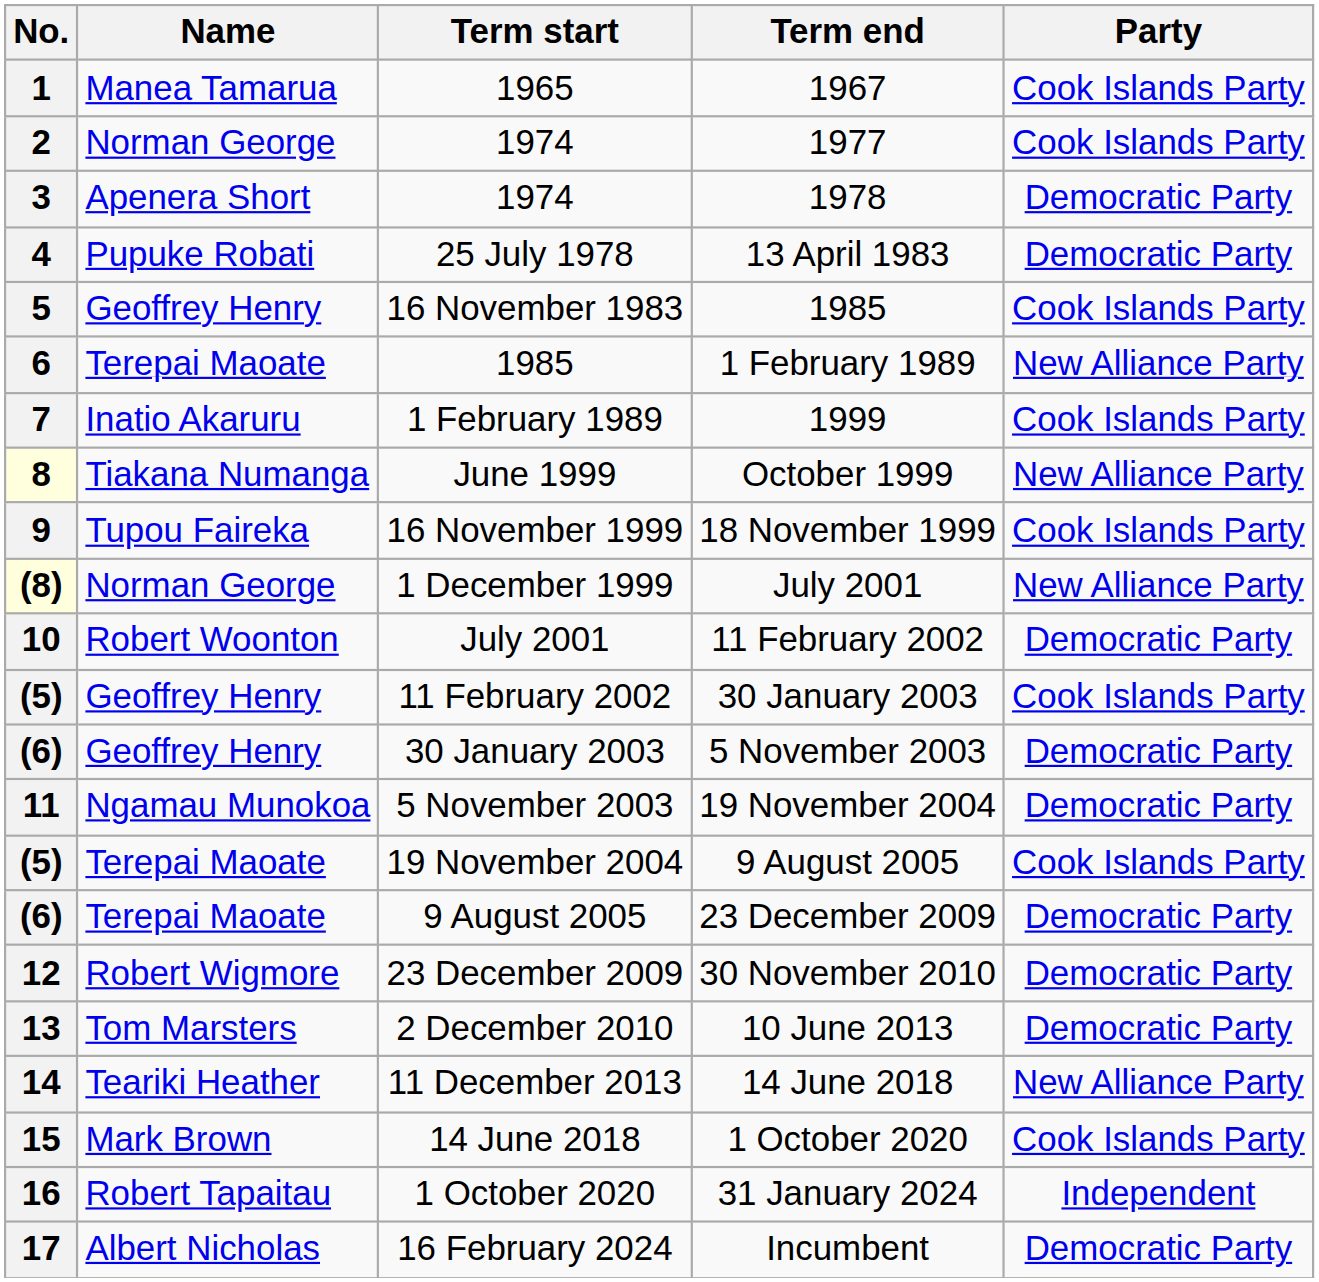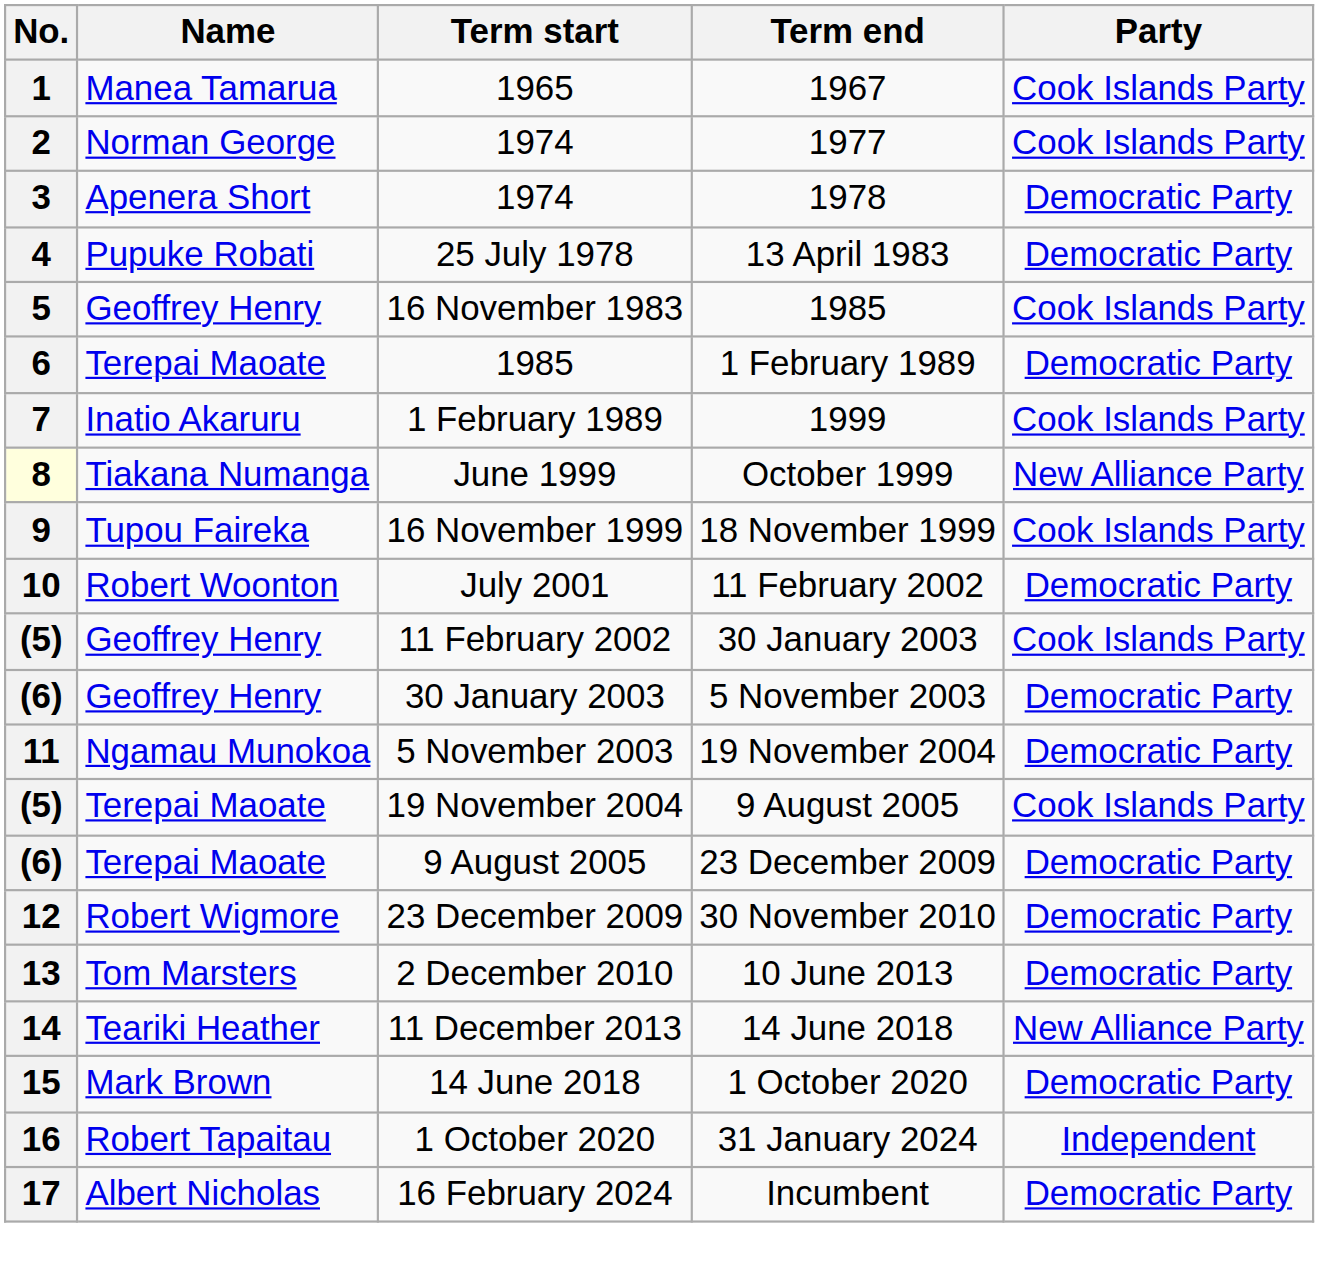6 | Party: New Alliance Party -> Democratic Party
- row: (8) | Norman George | 1 December 1999 | July 2001 | New Alliance Party
15 | Party: Cook Islands Party -> Democratic Party
